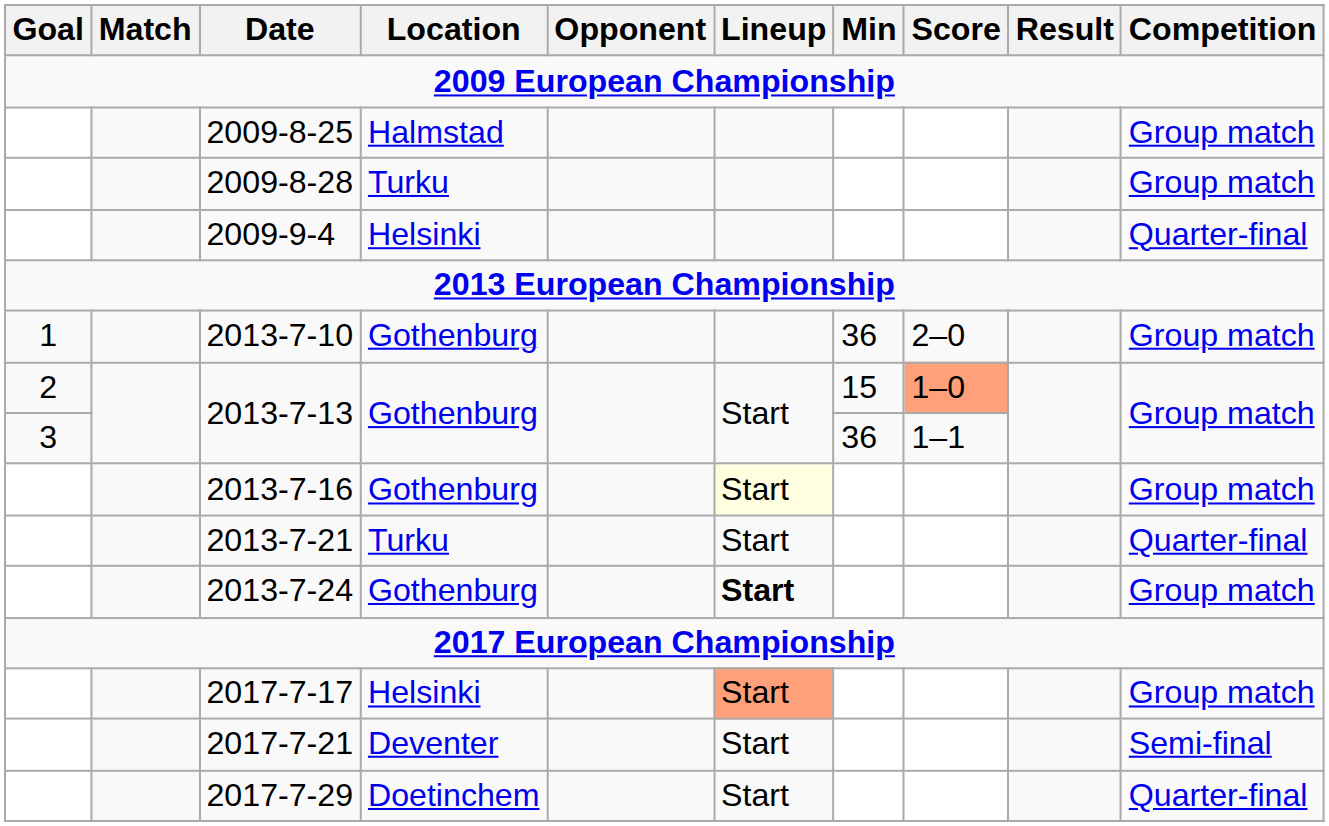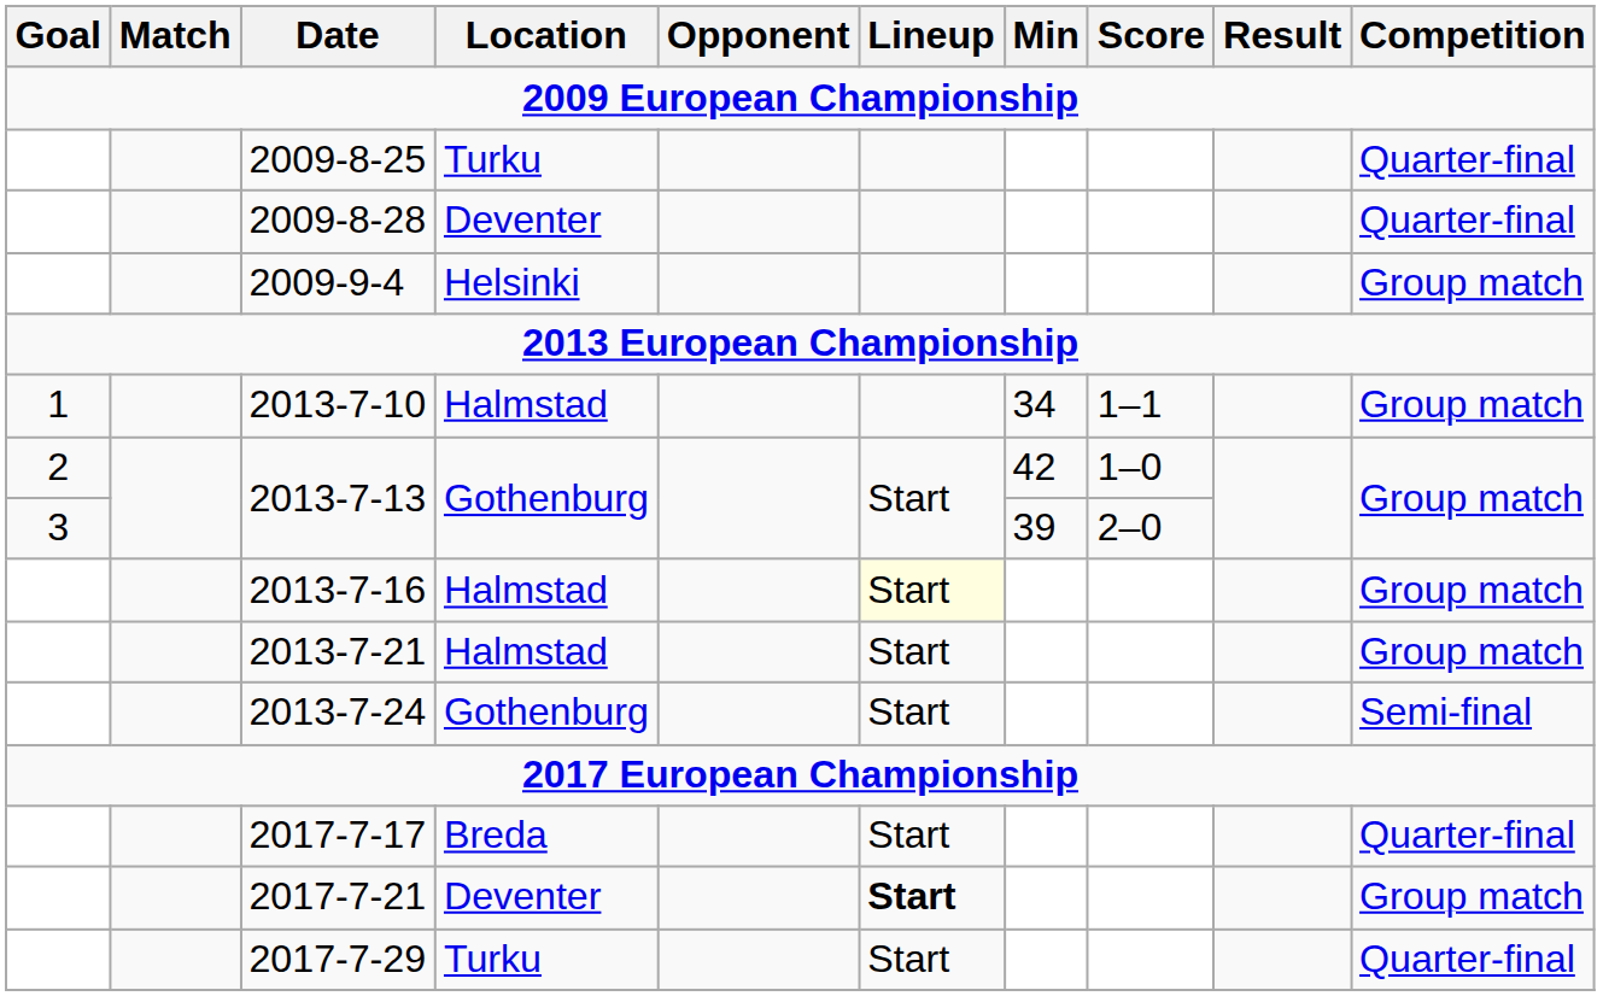2009-8-25 | Location: Halmstad -> Turku
2009-8-25 | Competition: Group match -> Quarter-final
2009-8-28 | Location: Turku -> Deventer
2009-8-28 | Competition: Group match -> Quarter-final
2009-9-4 | Competition: Quarter-final -> Group match
2013-7-10 | Location: Gothenburg -> Halmstad
2013-7-10 | Min: 36 -> 34
2013-7-10 | Score: 2–0 -> 1–1
2 / 2013-7-13 | Min: 15 -> 42
2 / 2013-7-13 | Score: lightsalmon background -> no background
3 / 2013-7-13 | Min: 36 -> 39
3 / 2013-7-13 | Score: 1–1 -> 2–0
2013-7-16 | Location: Gothenburg -> Halmstad
2013-7-21 | Location: Turku -> Halmstad
2013-7-21 | Competition: Quarter-final -> Group match
2013-7-24 | Lineup: bold -> normal
2013-7-24 | Competition: Group match -> Semi-final
2017-7-17 | Location: Helsinki -> Breda
2017-7-17 | Lineup: lightsalmon background -> no background
2017-7-17 | Competition: Group match -> Quarter-final
2017-7-21 | Lineup: normal -> bold
2017-7-21 | Competition: Semi-final -> Group match
2017-7-29 | Location: Doetinchem -> Turku
